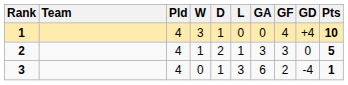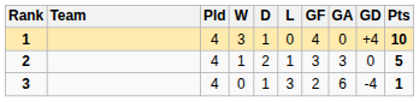columns swapped: GF <-> GA
